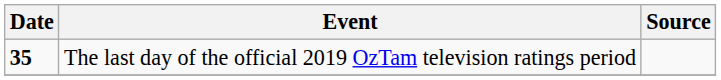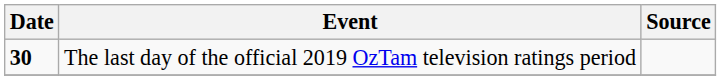row 2 | Date: 35 -> 30
